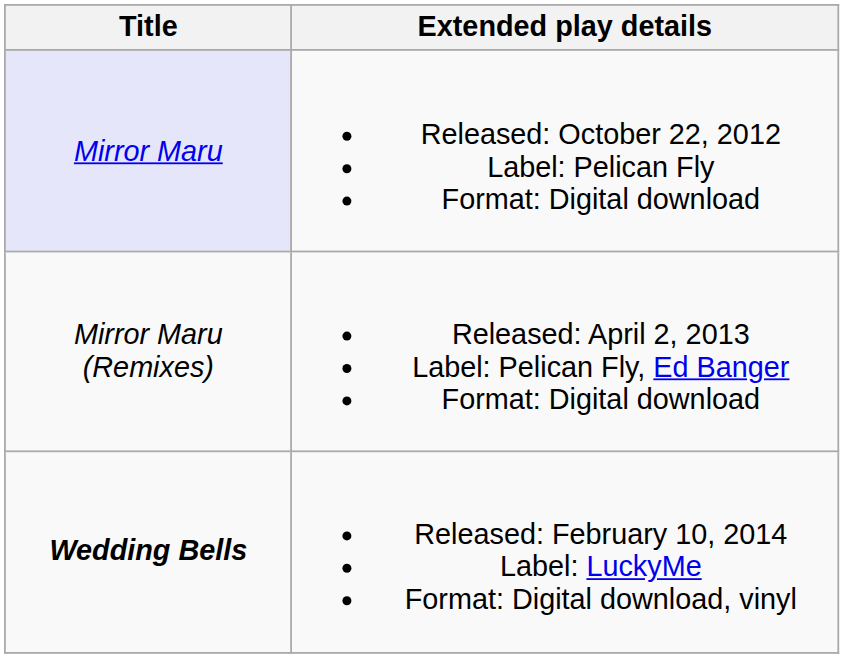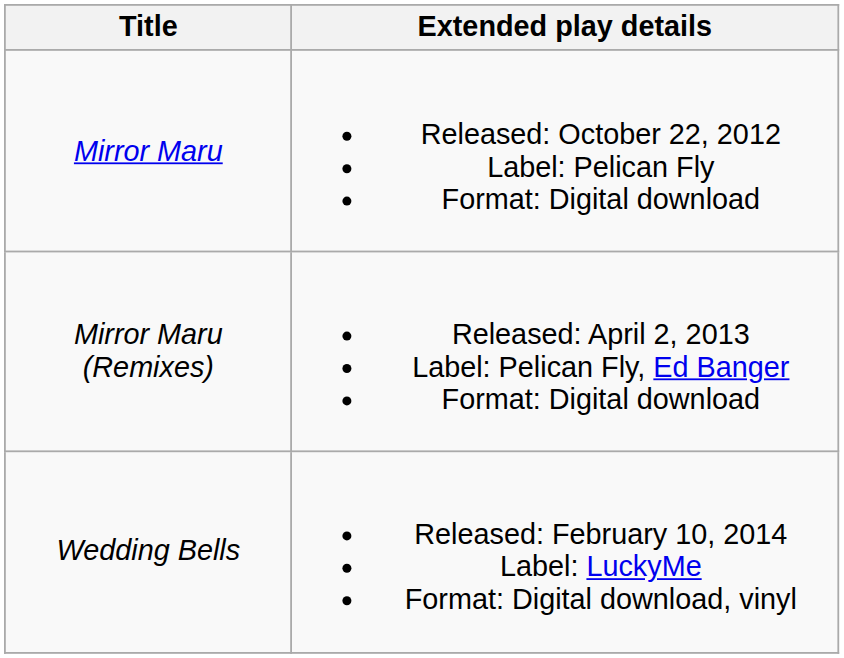Mirror Maru | Title: lavender background -> no background
Wedding Bells | Title: bold -> normal
